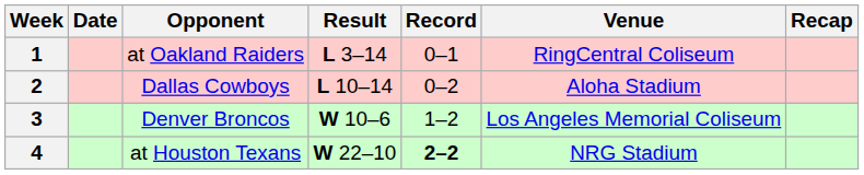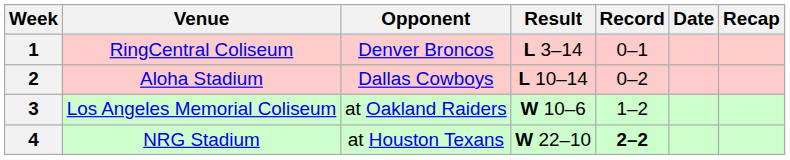columns swapped: Date <-> Venue
1 | Opponent: at Oakland Raiders -> Denver Broncos
3 | Opponent: Denver Broncos -> at Oakland Raiders
